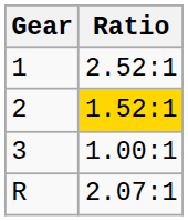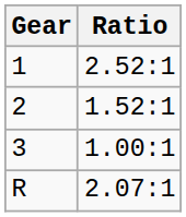2 | Ratio: gold background -> no background
